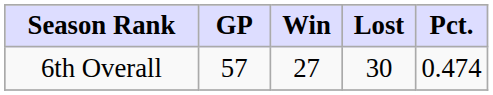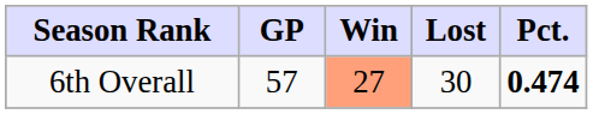row 2 | Win: no background -> lightsalmon background
row 2 | Pct.: normal -> bold
